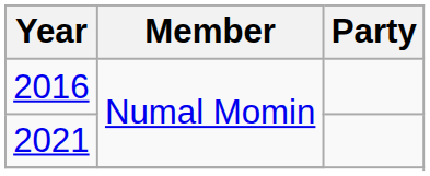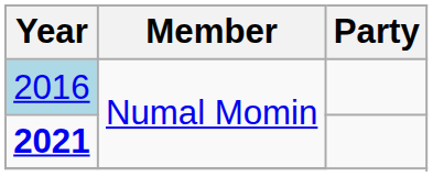2016 | Year: no background -> lightblue background
2021 | Year: normal -> bold
